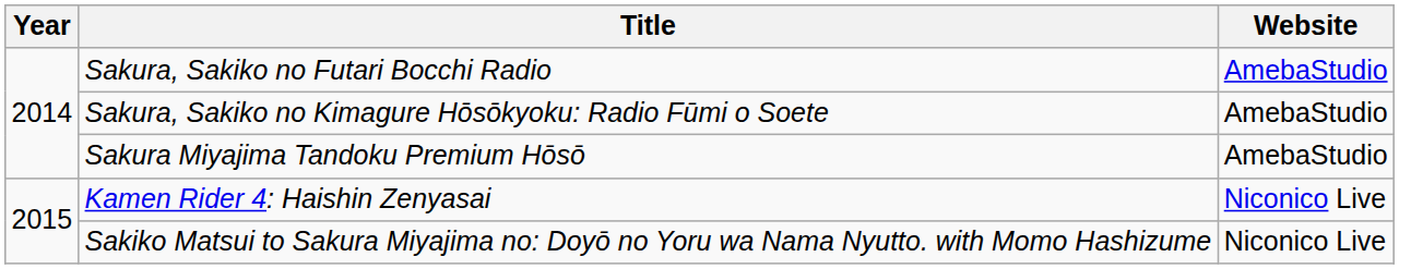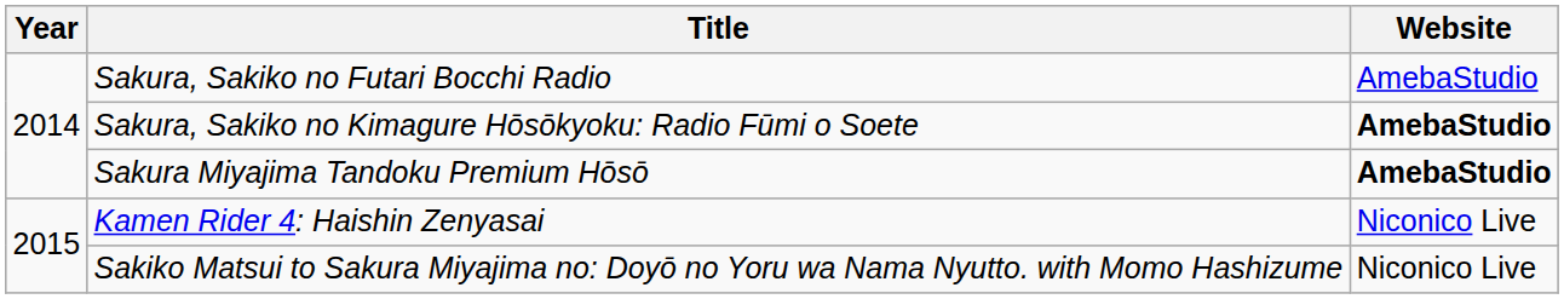Sakura, Sakiko no Kimagure Hōsōkyoku: Radio Fūmi o Soete | Website: normal -> bold
Sakura Miyajima Tandoku Premium Hōsō | Website: normal -> bold
